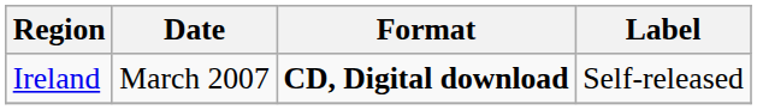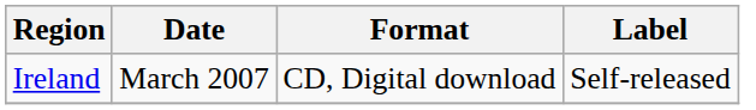Ireland | Format: bold -> normal
